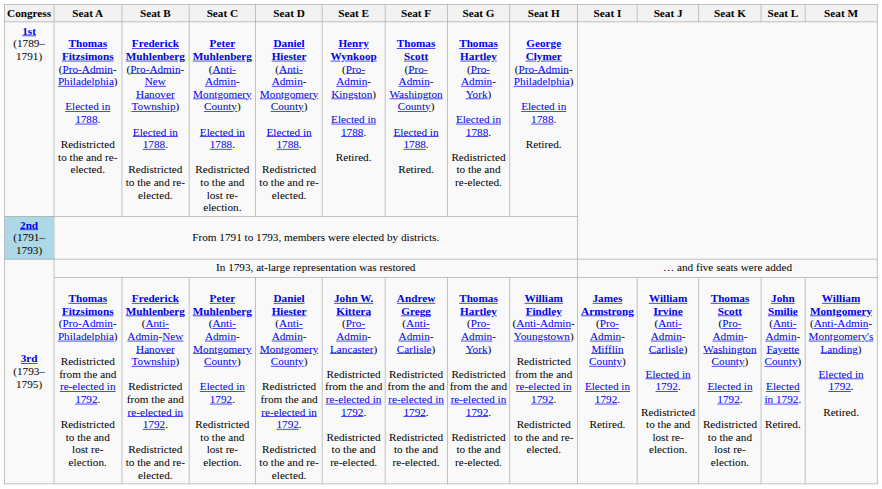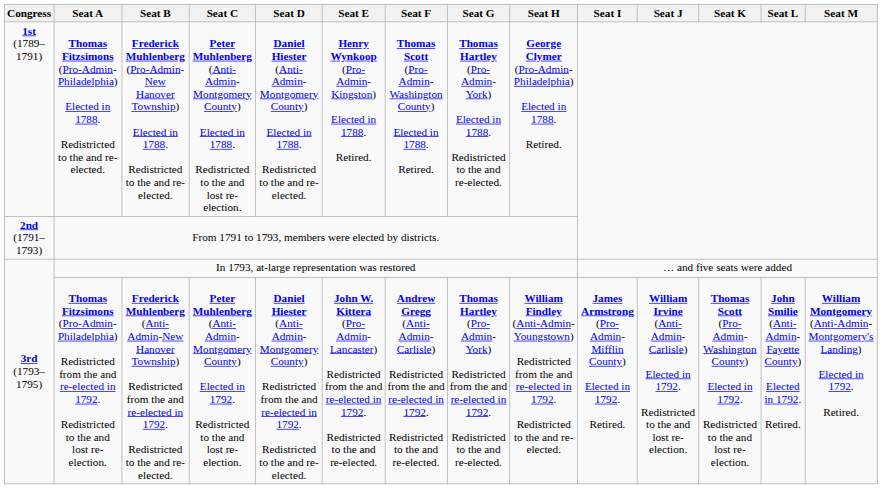From 1791 to 1793, members were elected by districts. | Congress: lightblue background -> no background
